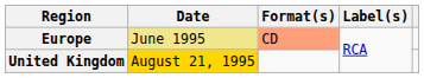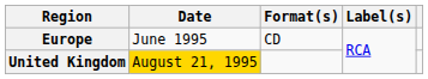Europe | Date: khaki background -> no background
Europe | Format(s): lightsalmon background -> no background
